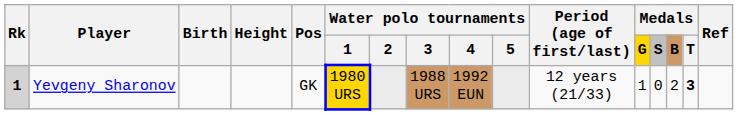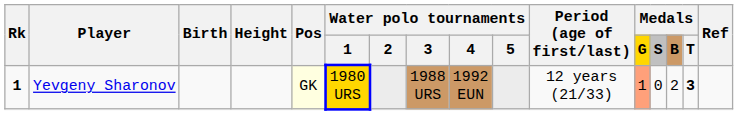Yevgeny Sharonov | Rk: lightgrey background -> no background
Yevgeny Sharonov | Pos: no background -> lightyellow background
Yevgeny Sharonov | Medals / G: no background -> lightsalmon background
